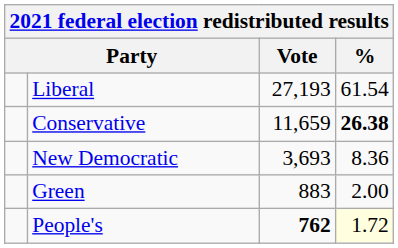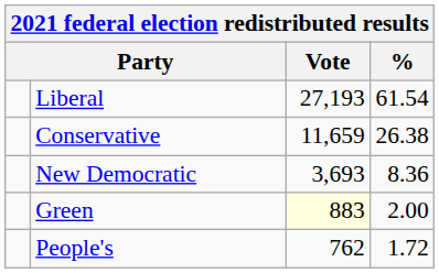Conservative | %: bold -> normal
Green | Vote: no background -> lightyellow background
People's | Vote: bold -> normal
People's | %: lightyellow background -> no background
